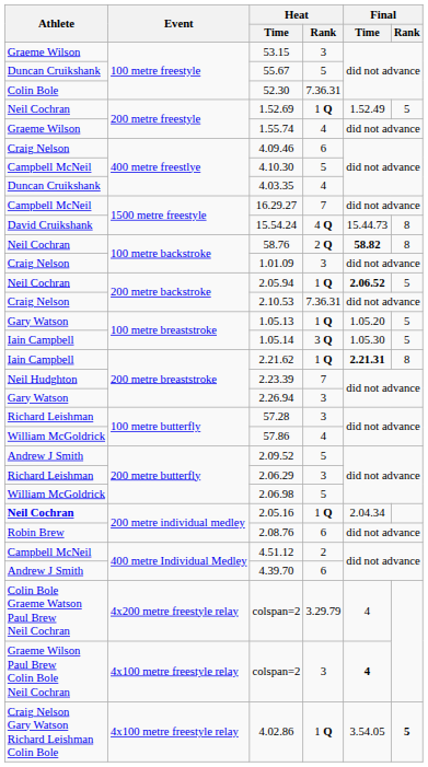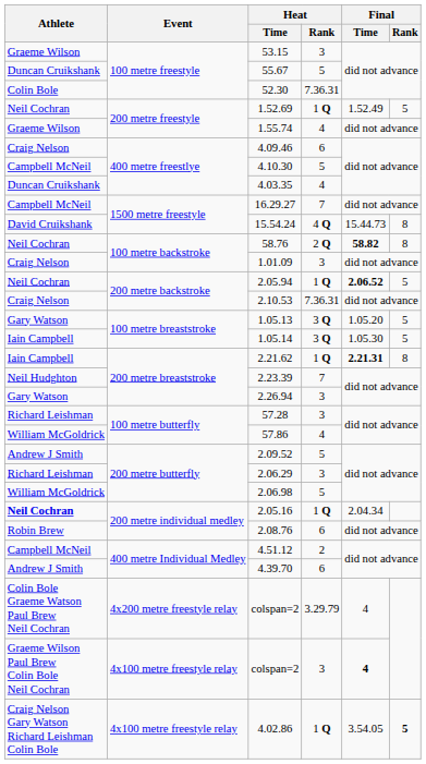1.05.13 | Heat / Rank: 1 Q -> 3 Q
